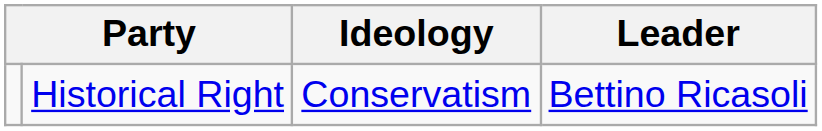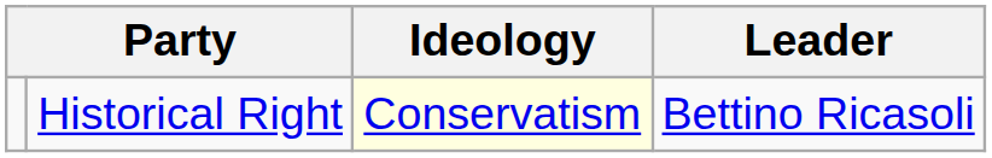Historical Right | Ideology: no background -> lightyellow background
